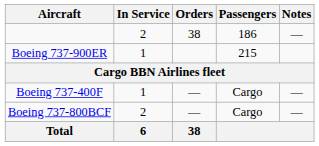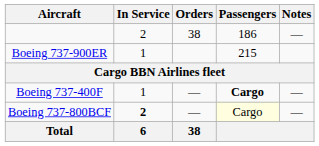Boeing 737-400F | Passengers: normal -> bold
Boeing 737-800BCF | In Service: normal -> bold
Boeing 737-800BCF | Passengers: no background -> lightyellow background
